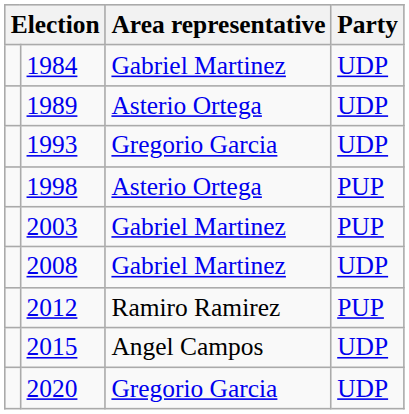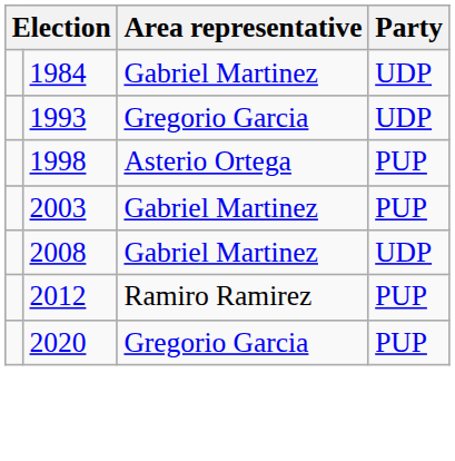- row: 1989 | Asterio Ortega | UDP
- row: 2015 | Angel Campos | UDP
2020 | Party: UDP -> PUP
